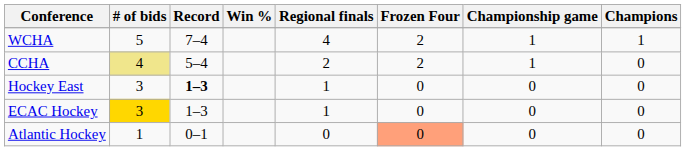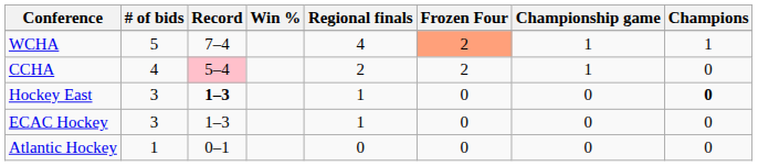WCHA | Frozen Four: no background -> lightsalmon background
CCHA | # of bids: khaki background -> no background
CCHA | Record: no background -> pink background
Hockey East | Champions: normal -> bold
ECAC Hockey | # of bids: gold background -> no background
Atlantic Hockey | Frozen Four: lightsalmon background -> no background
